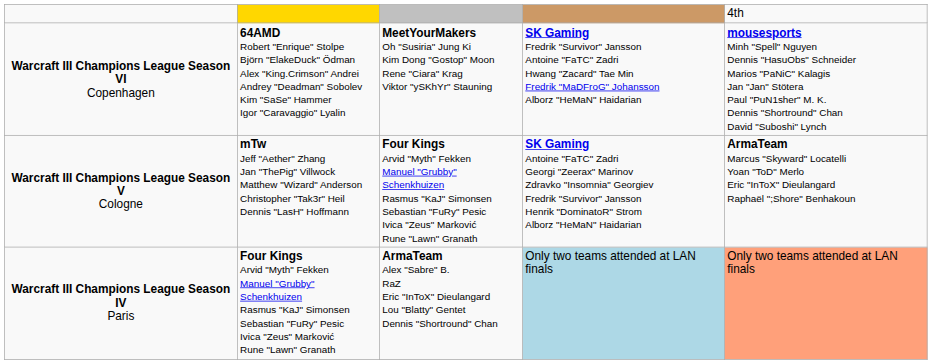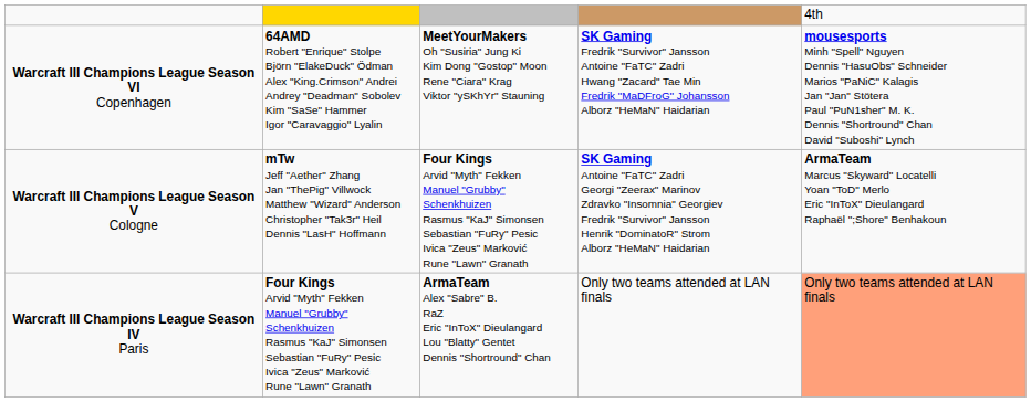Warcraft III Champions League Season IV Paris | column 4: lightblue background -> no background
